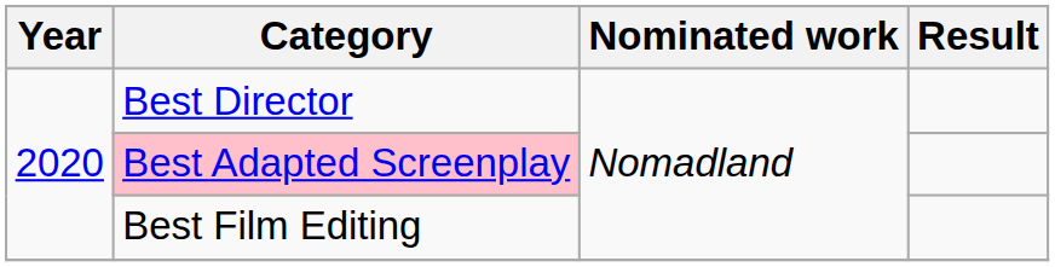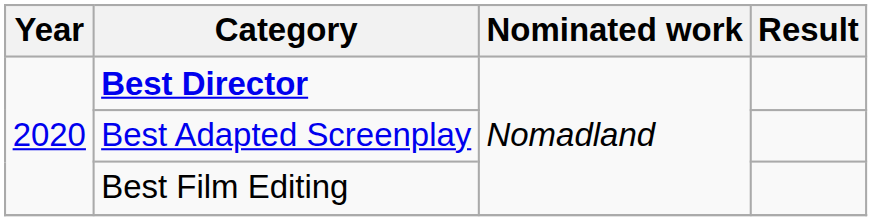Best Director | Category: normal -> bold
Best Adapted Screenplay | Category: pink background -> no background
